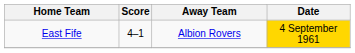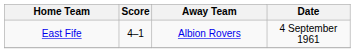East Fife | Date: gold background -> no background
